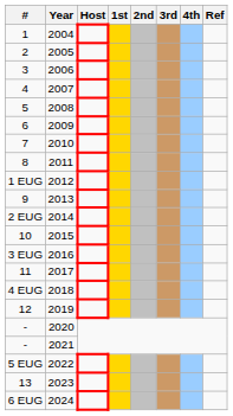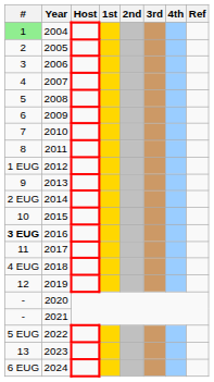2004 | #: no background -> lightgreen background
2016 | #: normal -> bold
